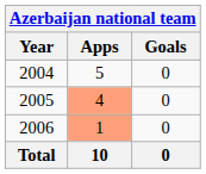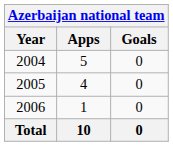2005 | Apps: lightsalmon background -> no background
2006 | Apps: lightsalmon background -> no background
